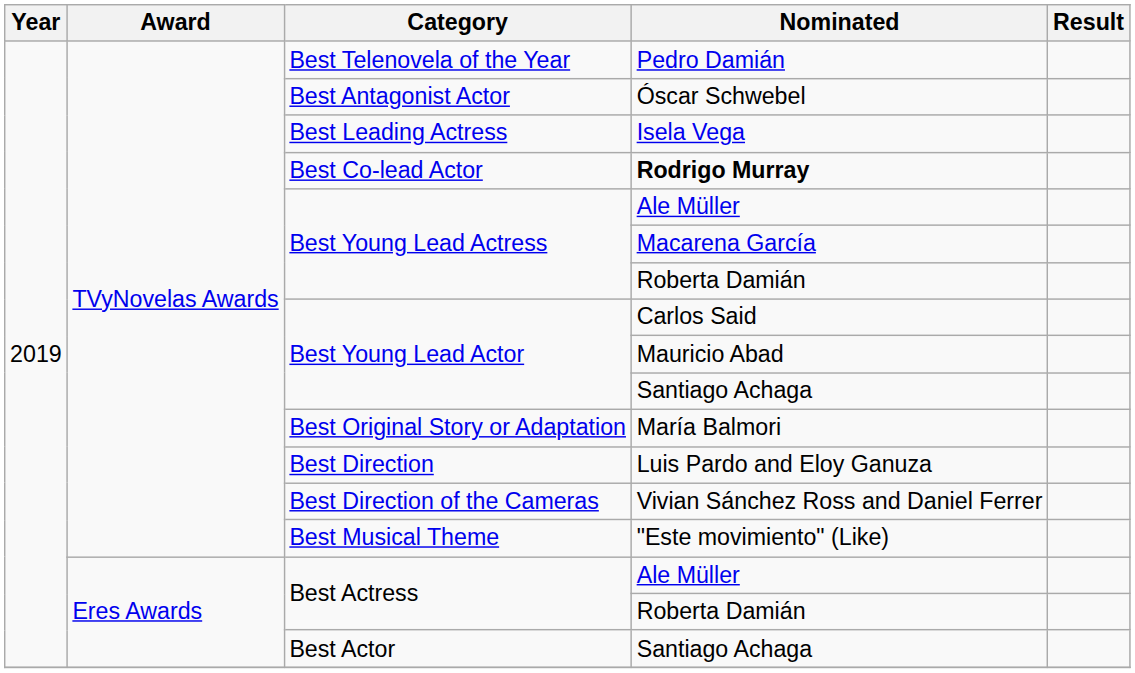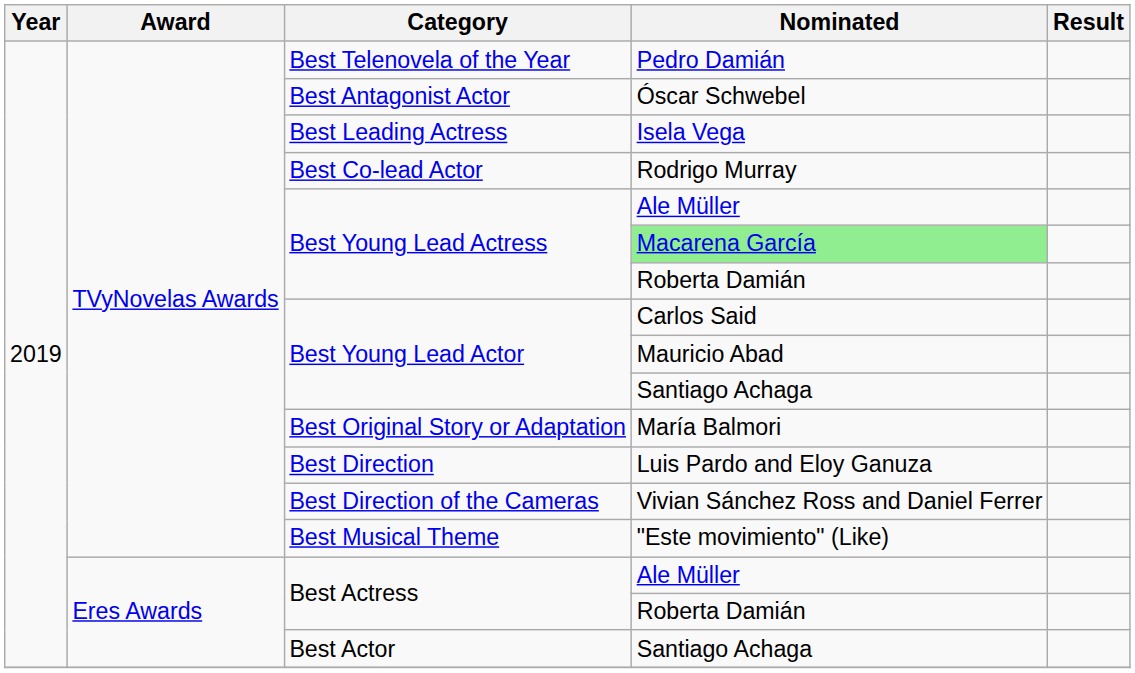Rodrigo Murray | Nominated: bold -> normal
Macarena García | Nominated: no background -> lightgreen background
